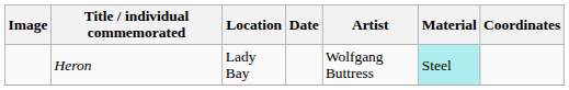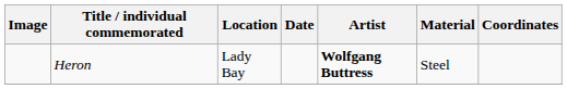Heron | Artist: normal -> bold
Heron | Material: paleturquoise background -> no background
